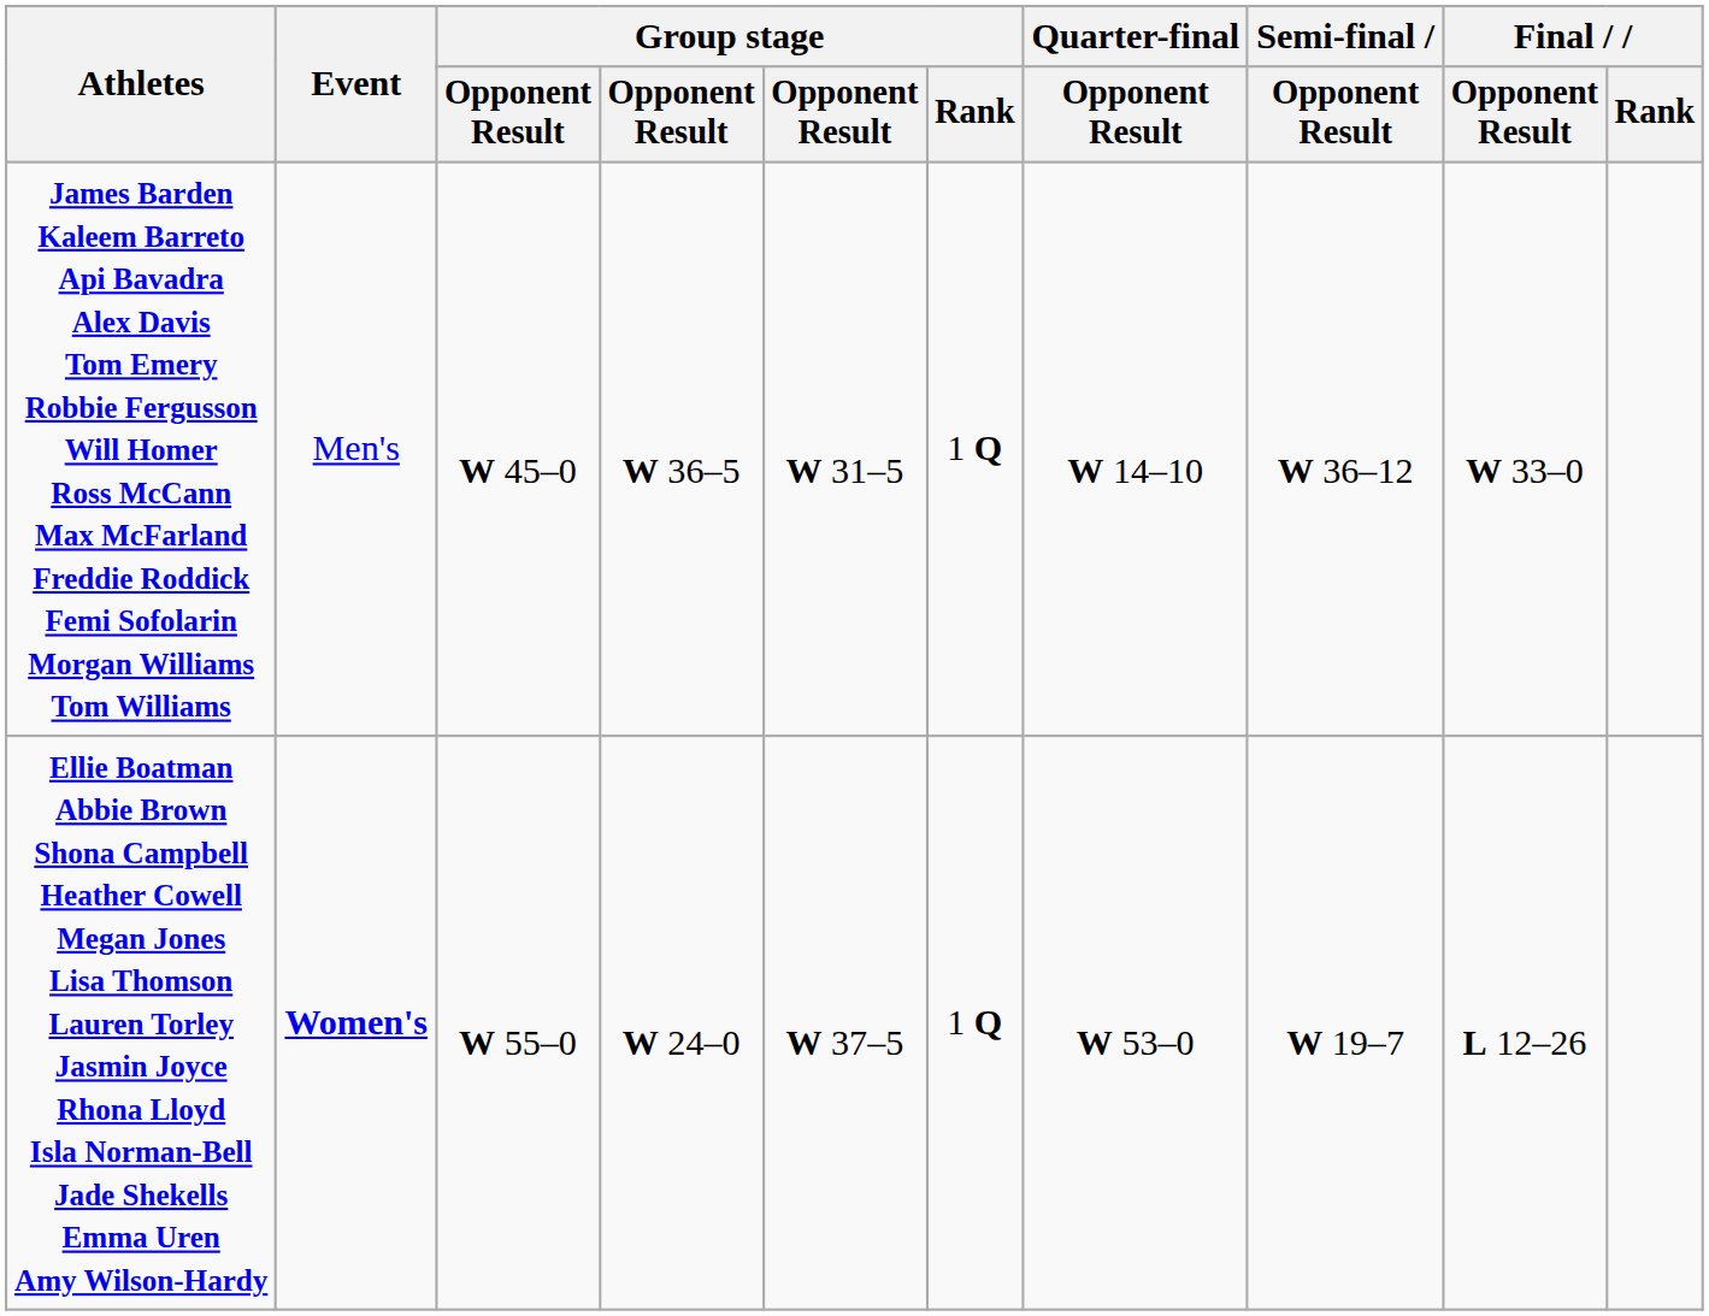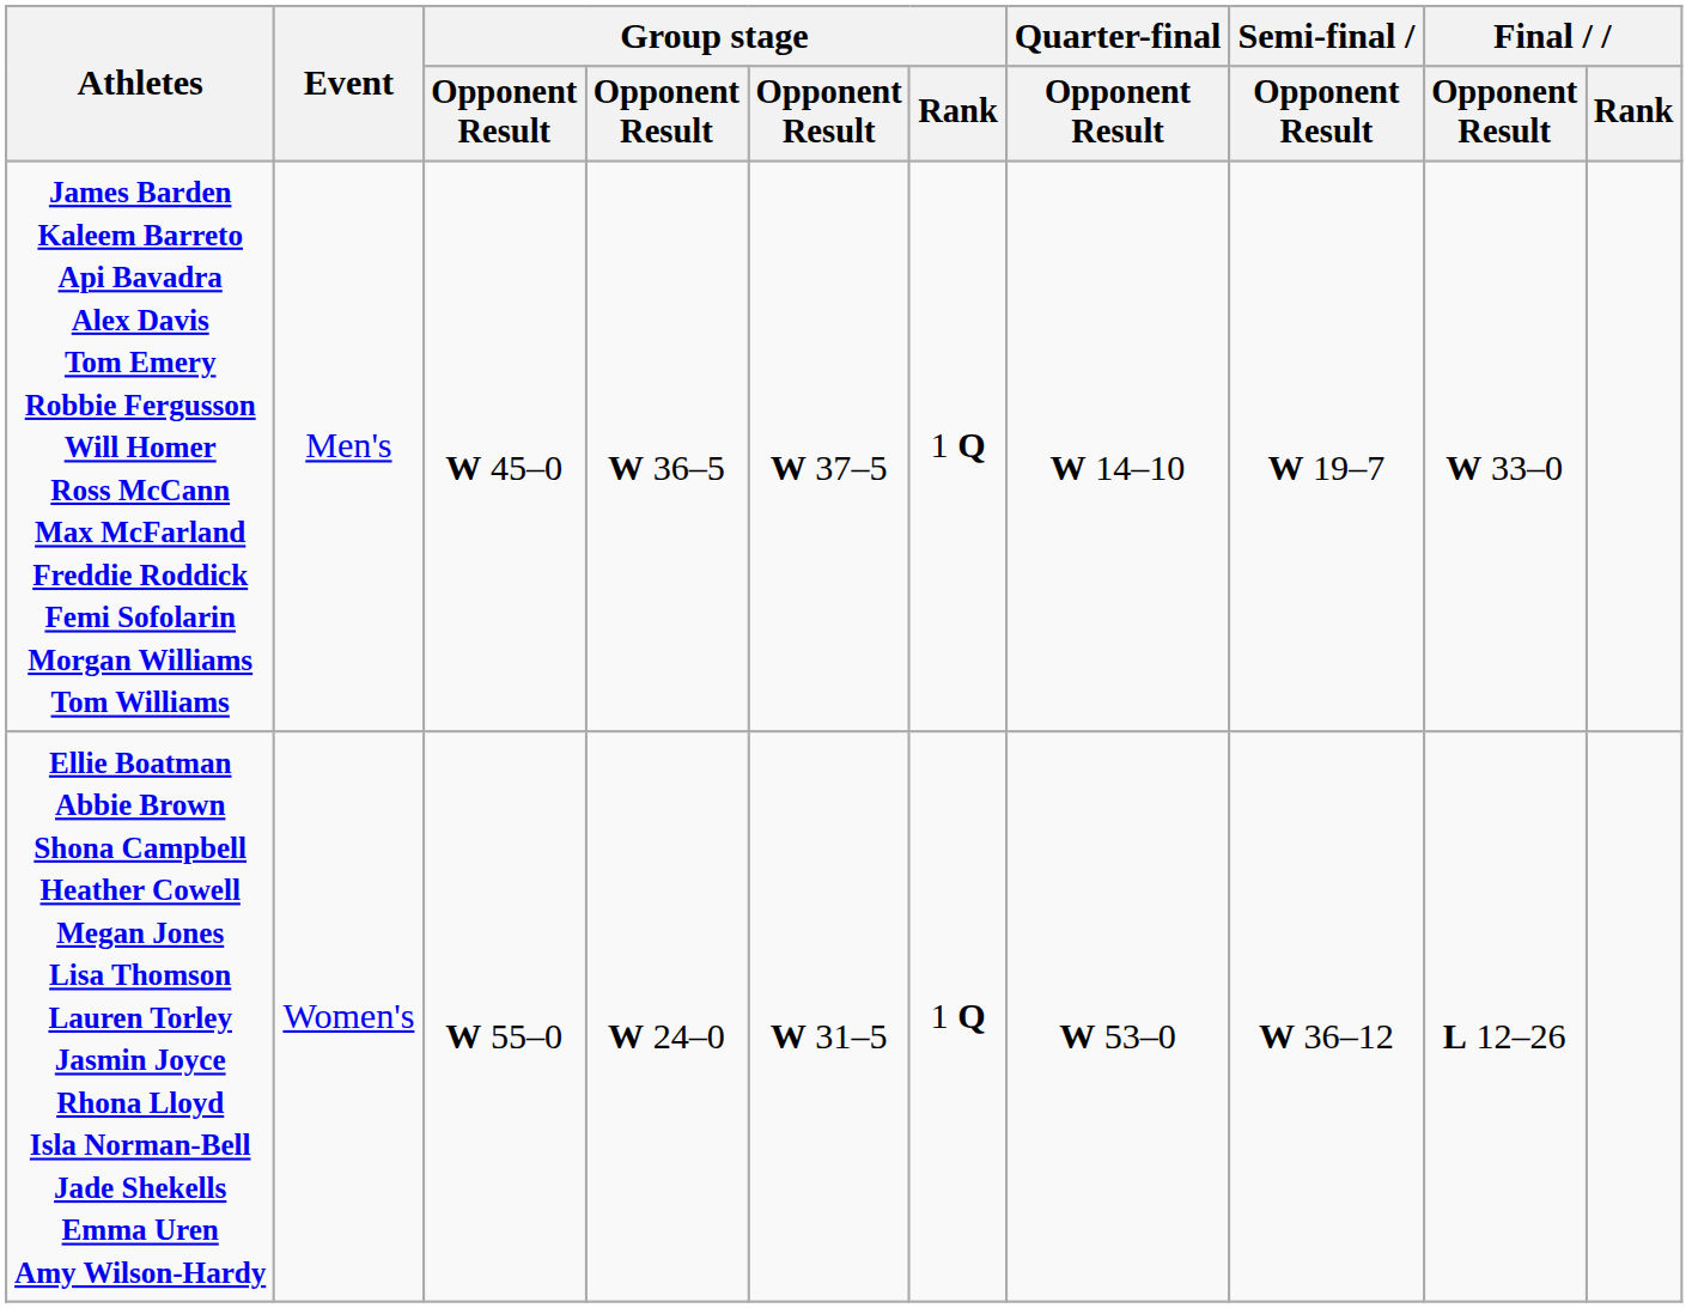row 3 | column 5: W 31–5 -> W 37–5
row 3 | Semi-final / Opponent Result: W 36–12 -> W 19–7
row 4 | Event: bold -> normal
row 4 | column 5: W 37–5 -> W 31–5
row 4 | Semi-final / Opponent Result: W 19–7 -> W 36–12
